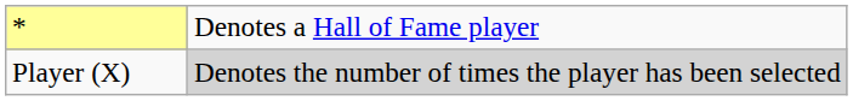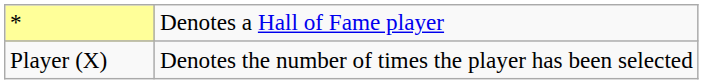Player (X) | column 2: lightgrey background -> no background
